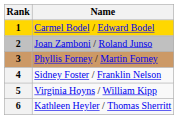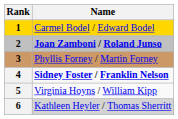Joan Zamboni / Roland Junso | Name: normal -> bold
Sidney Foster / Franklin Nelson | Name: normal -> bold
Kathleen Heyler / Thomas Sherritt | Name: no background -> lightgrey background
